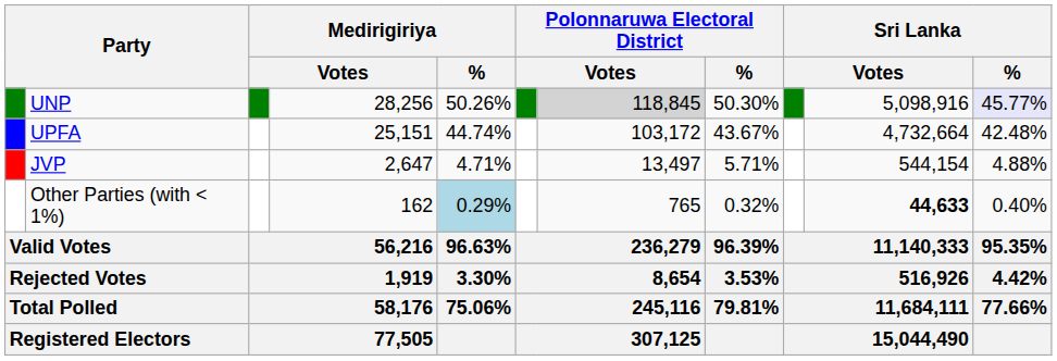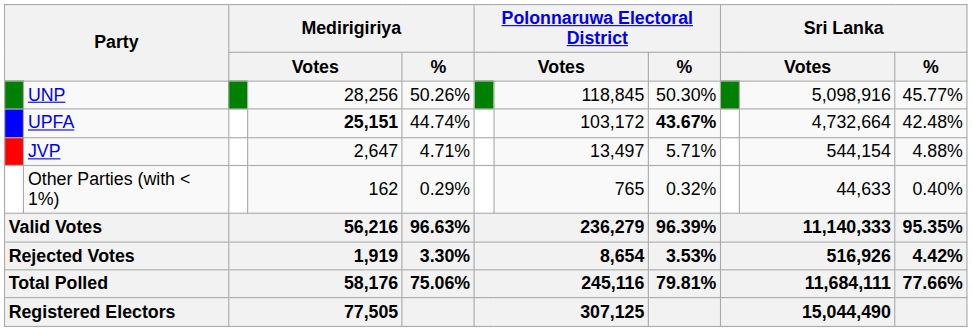UNP | column 7: lightgrey background -> no background
UNP | Sri Lanka / %: lavender background -> no background
UPFA | column 4: normal -> bold
UPFA | Polonnaruwa Electoral District / %: normal -> bold
Other Parties (with < 1%) | Medirigiriya / %: lightblue background -> no background
Other Parties (with < 1%) | column 10: bold -> normal
